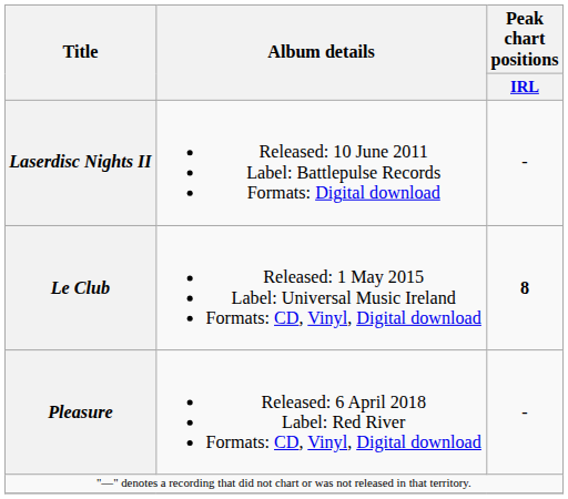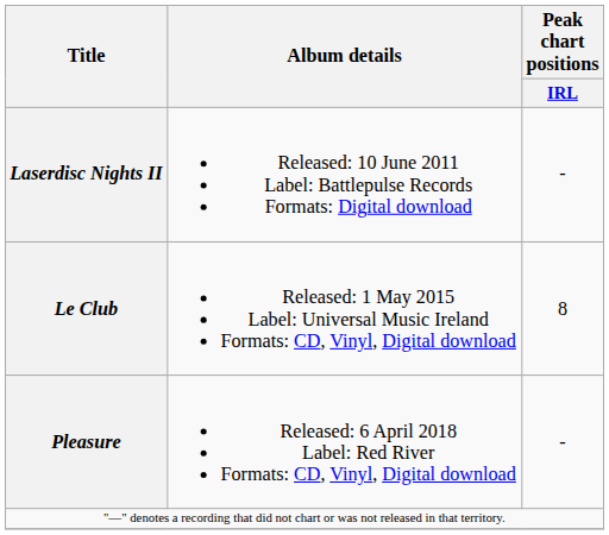Le Club | Peak chart positions / IRL: bold -> normal
